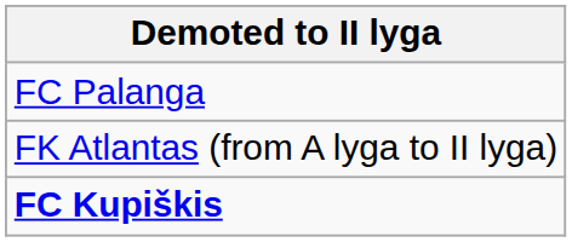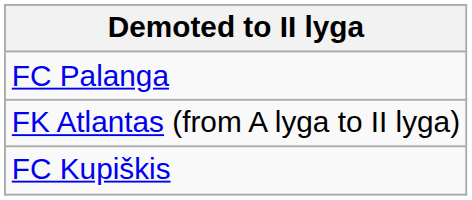row 4 | column 1: bold -> normal
